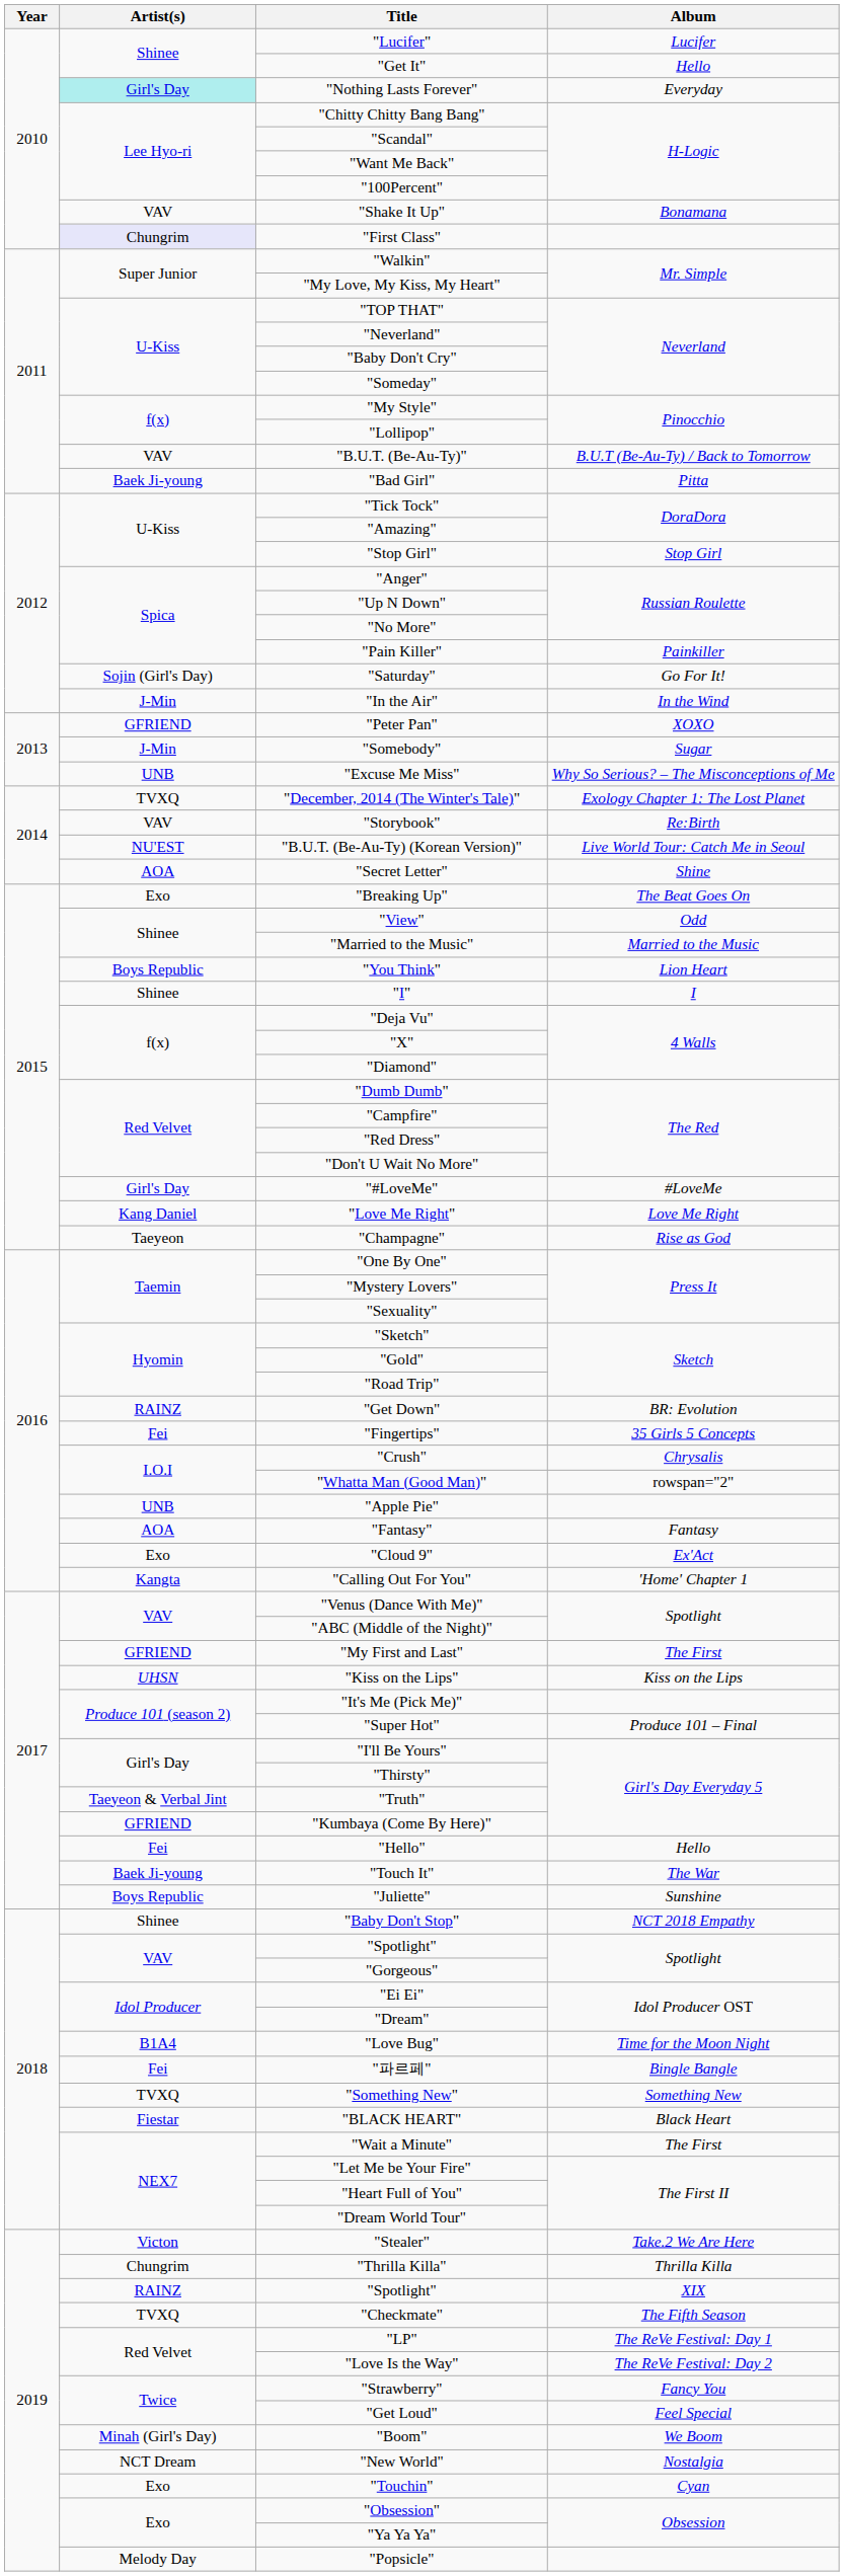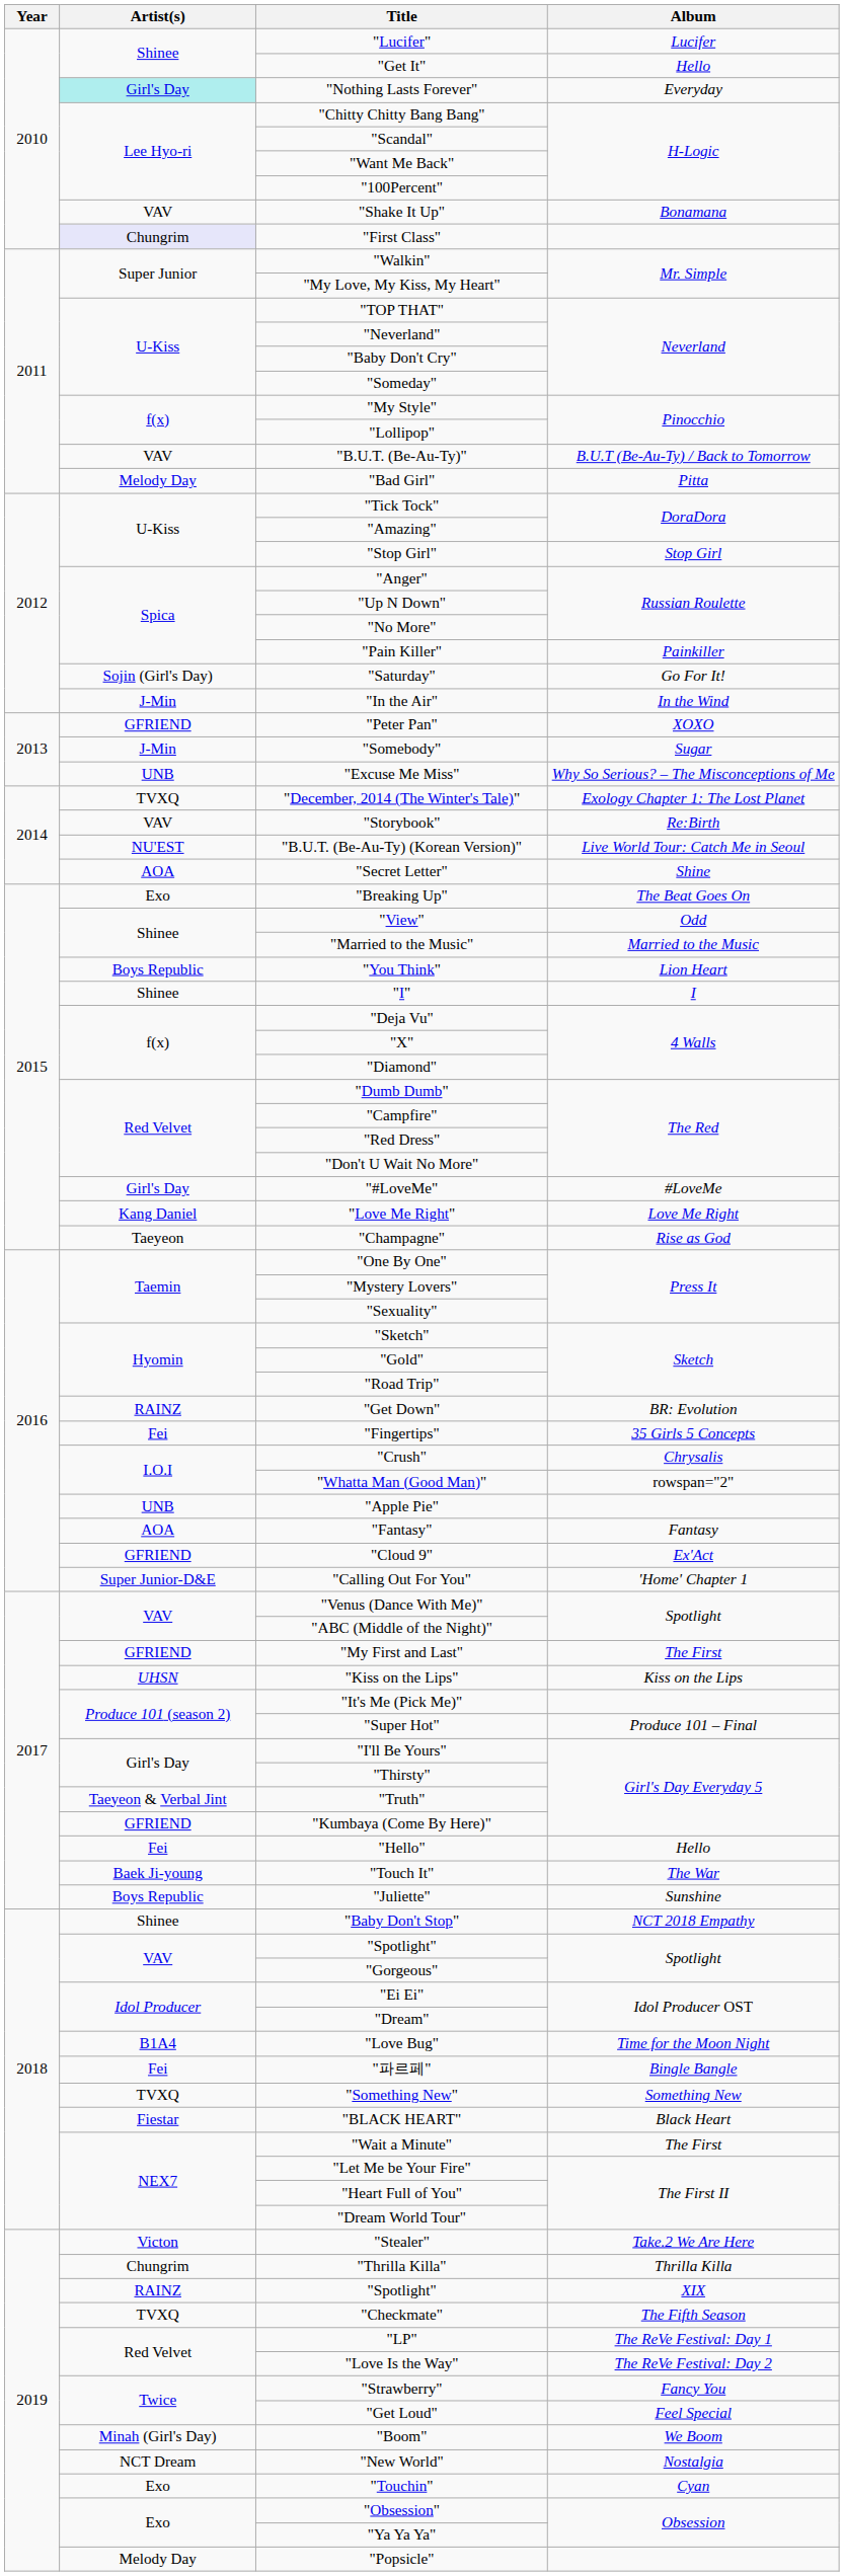"Bad Girl" | Artist(s): Baek Ji-young -> Melody Day
"Cloud 9" | Artist(s): Exo -> GFRIEND
"Calling Out For You" | Artist(s): Kangta -> Super Junior-D&E
